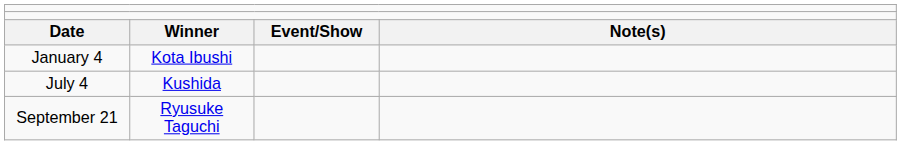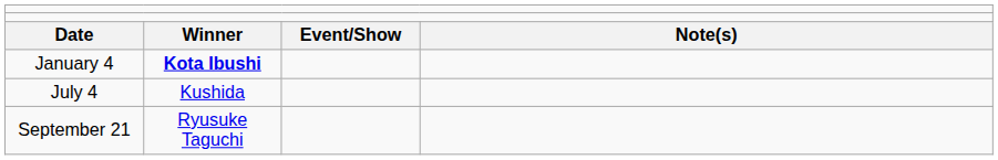January 4 | column 2: normal -> bold
